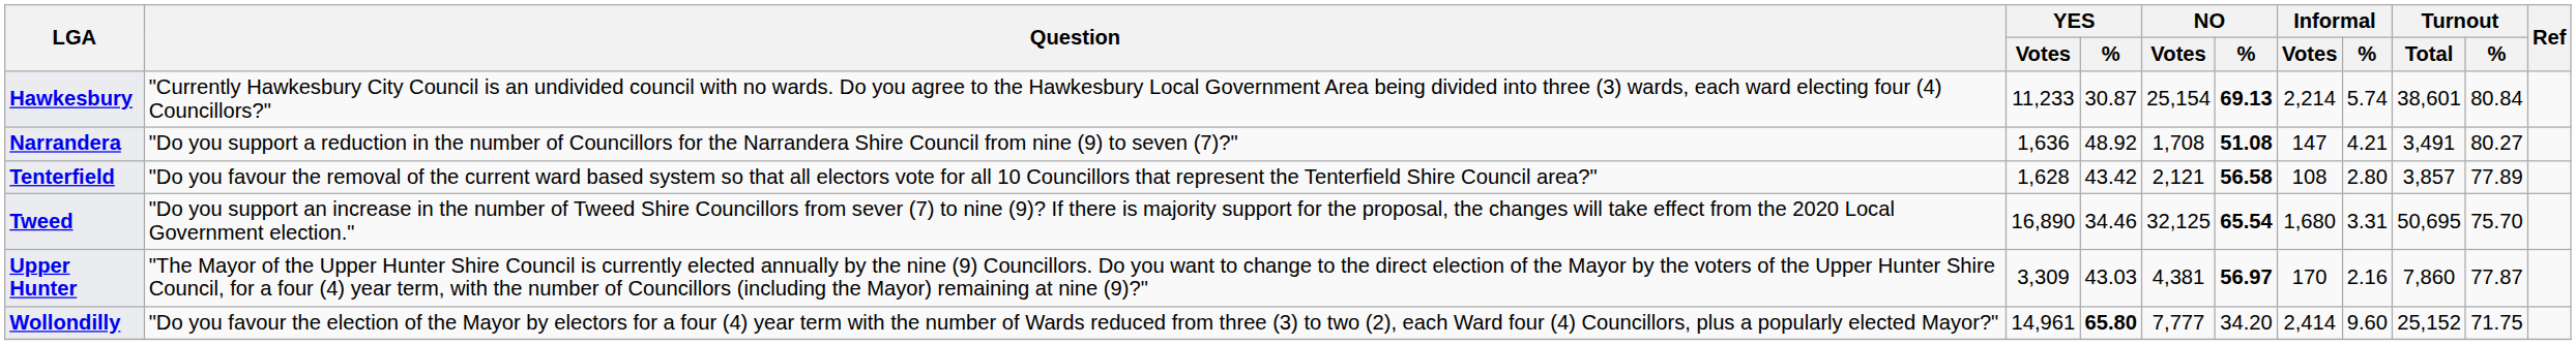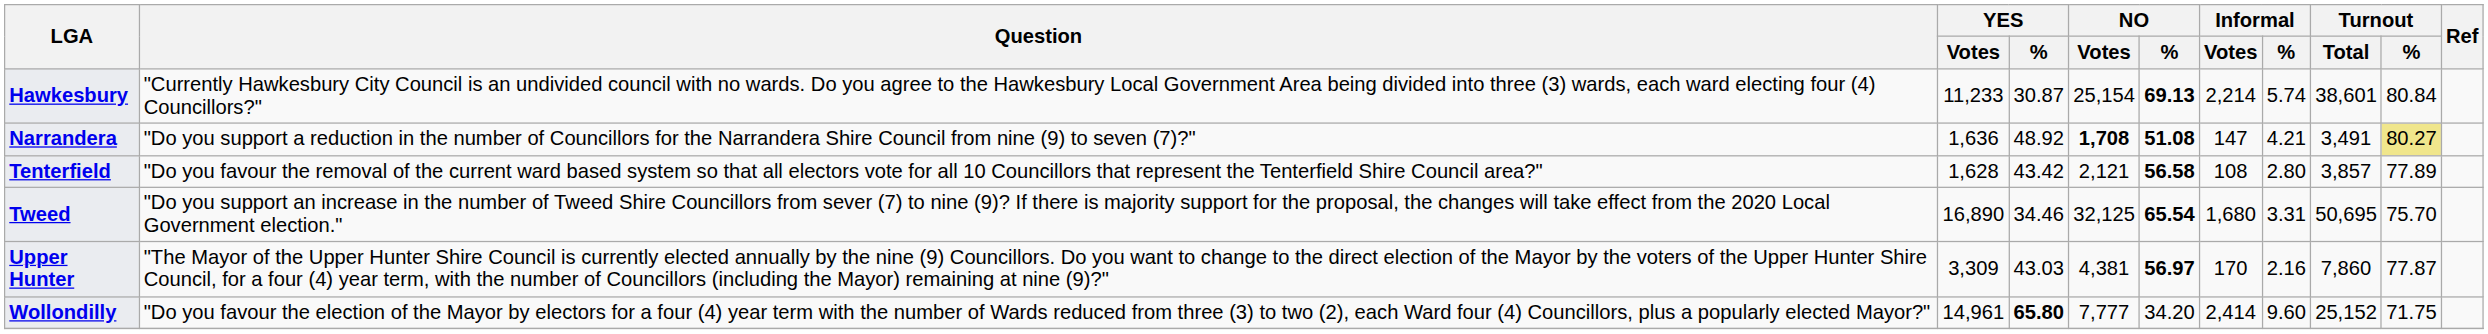Narrandera | NO / Votes: normal -> bold
Narrandera | Turnout / %: no background -> khaki background
